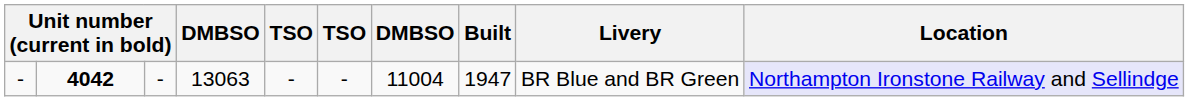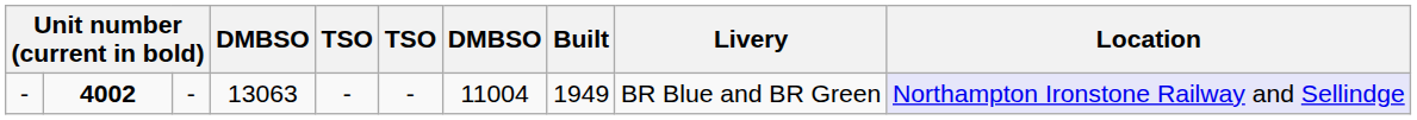row 2 | column 2: 4042 -> 4002
row 2 | Built: 1947 -> 1949
